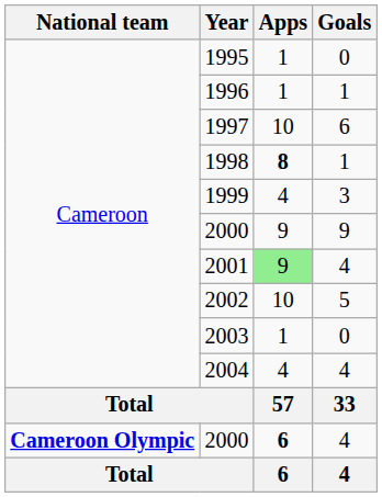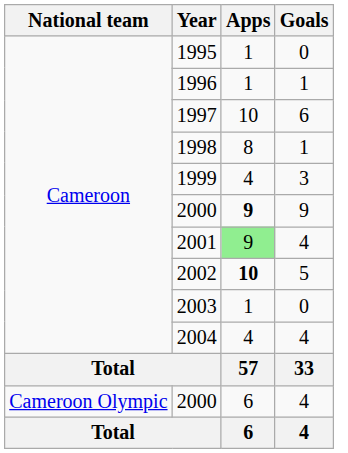1998 | Apps: bold -> normal
2000 / 9 | Apps: normal -> bold
2002 | Apps: normal -> bold
2000 / 4 | National team: bold -> normal
2000 / 4 | Apps: bold -> normal
